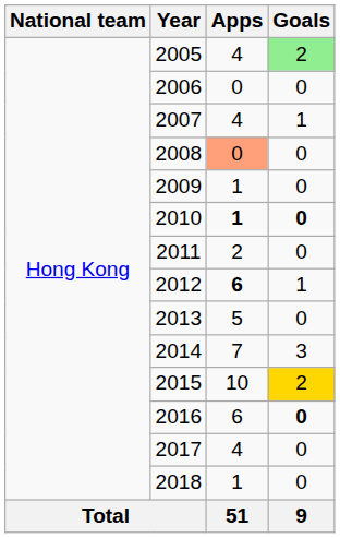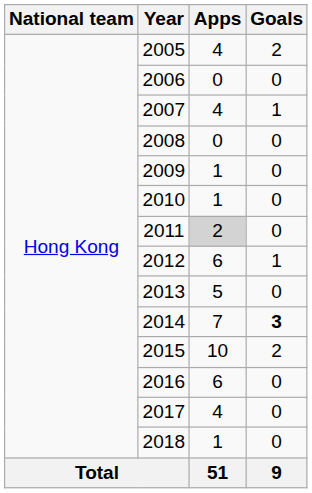2005 | Goals: lightgreen background -> no background
2008 | Apps: lightsalmon background -> no background
2010 | Apps: bold -> normal
2010 | Goals: bold -> normal
2011 | Apps: no background -> lightgrey background
2012 | Apps: bold -> normal
2014 | Goals: normal -> bold
2015 | Goals: gold background -> no background
2016 | Goals: bold -> normal
